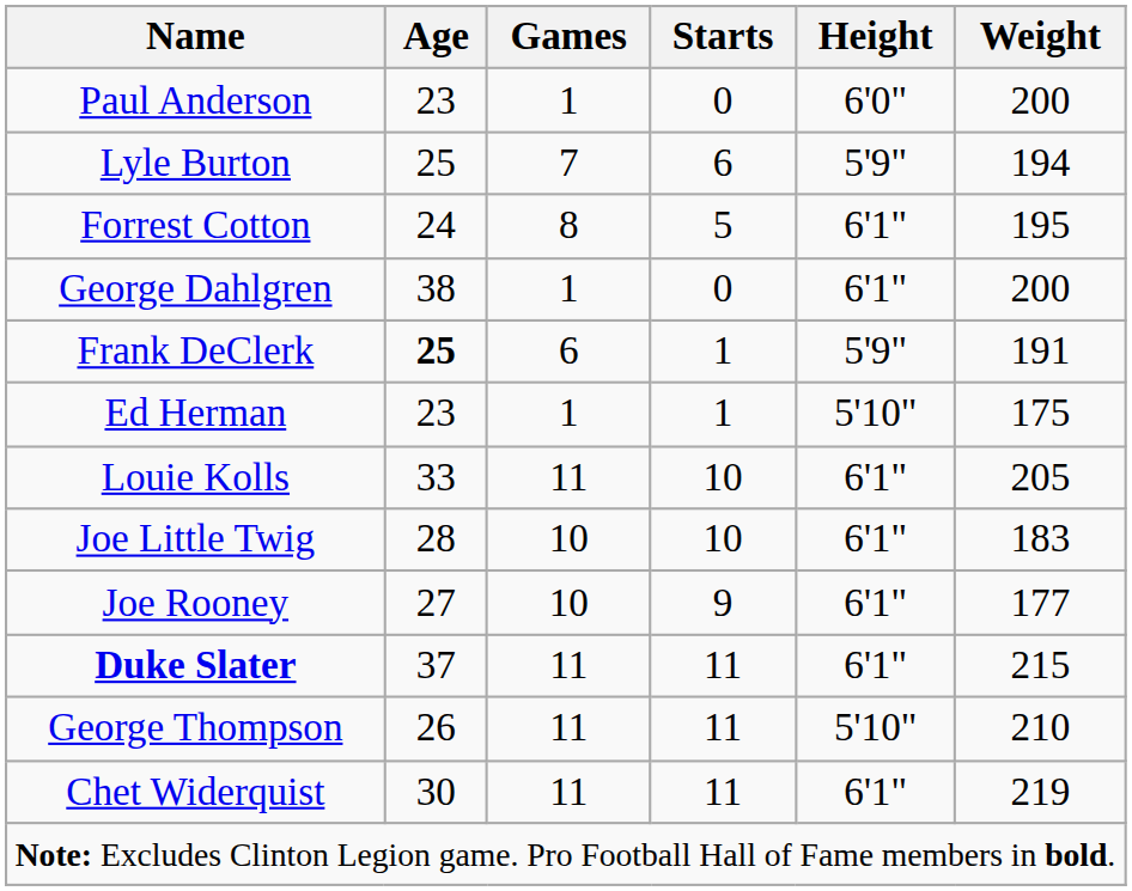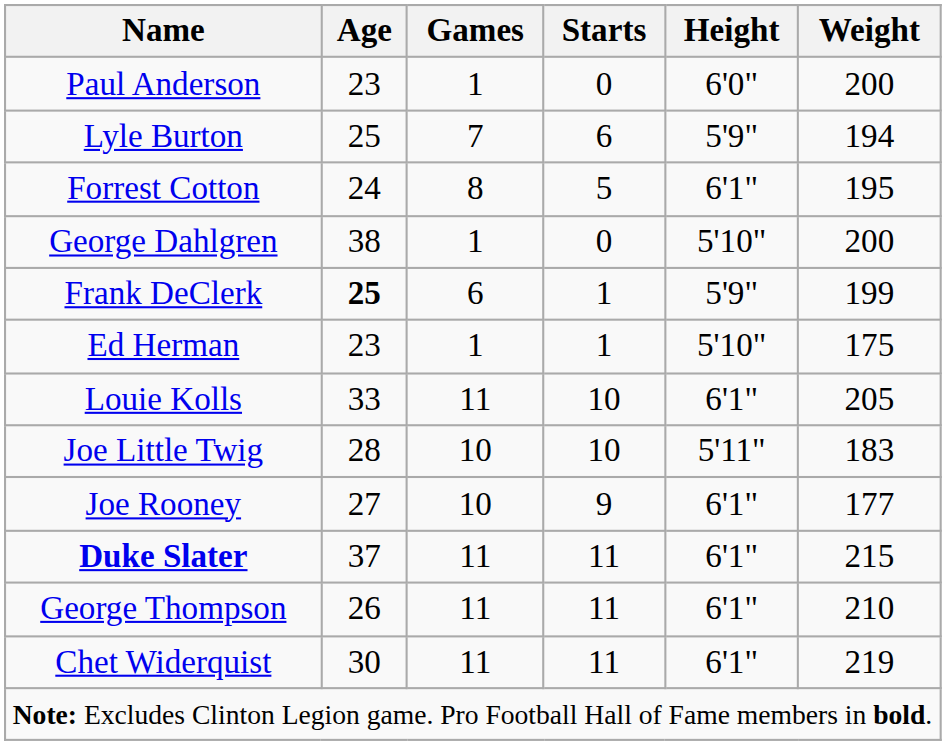George Dahlgren | Height: 6'1" -> 5'10"
Frank DeClerk | Weight: 191 -> 199
Joe Little Twig | Height: 6'1" -> 5'11"
George Thompson | Height: 5'10" -> 6'1"
